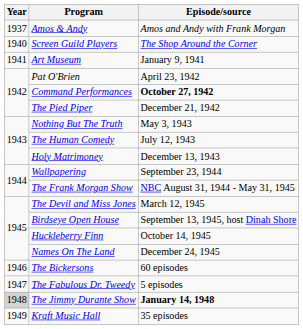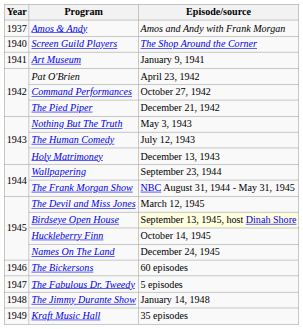Command Performances | Episode/source: bold -> normal
Birdseye Open House | Episode/source: no background -> lightyellow background
The Jimmy Durante Show | Year: lightgrey background -> no background
The Jimmy Durante Show | Episode/source: bold -> normal
